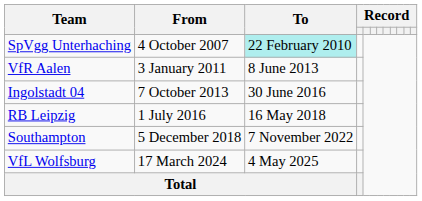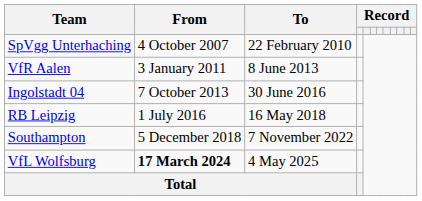SpVgg Unterhaching | To: paleturquoise background -> no background
VfL Wolfsburg | From: normal -> bold
